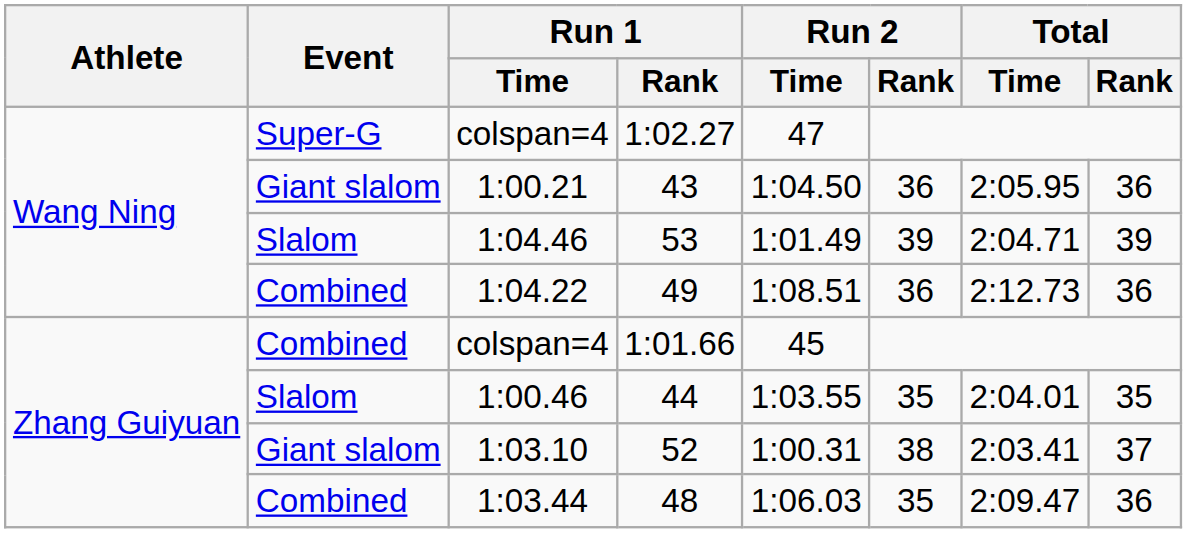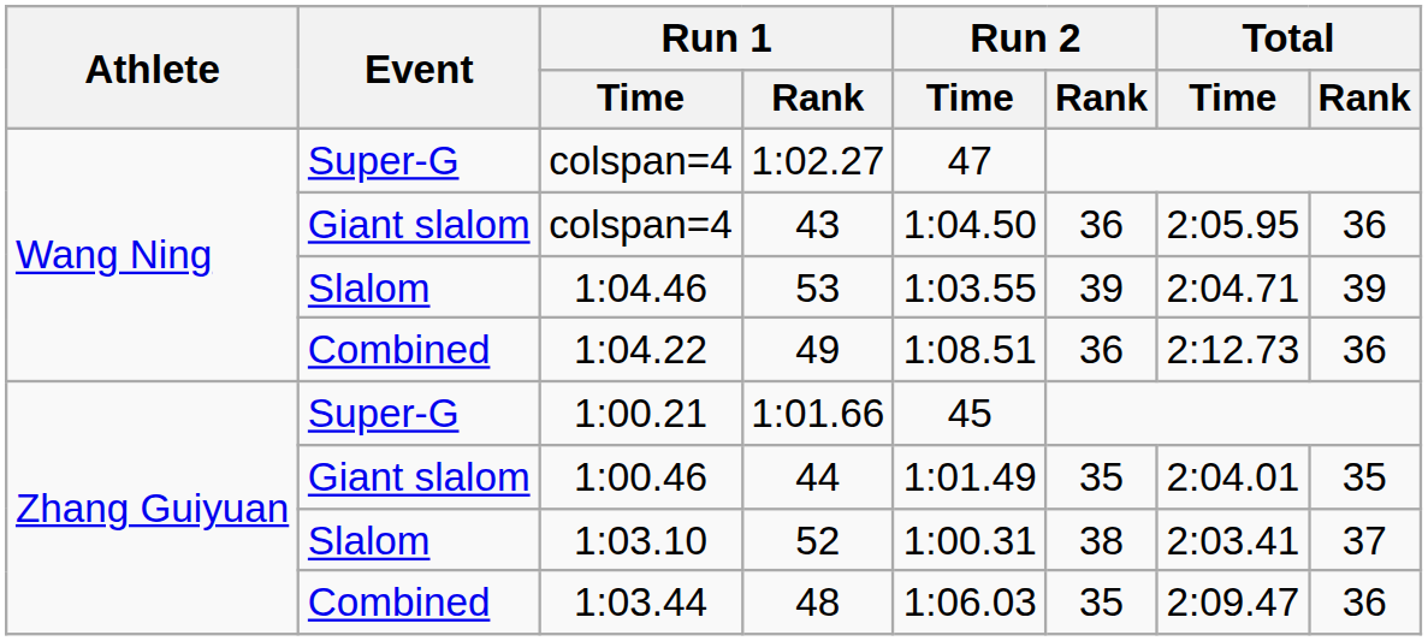43 | Run 1 / Time: 1:00.21 -> colspan=4
53 | Run 2 / Time: 1:01.49 -> 1:03.55
1:01.66 | Event: Combined -> Super-G
1:01.66 | Run 1 / Time: colspan=4 -> 1:00.21
44 | Event: Slalom -> Giant slalom
44 | Run 2 / Time: 1:03.55 -> 1:01.49
52 | Event: Giant slalom -> Slalom
